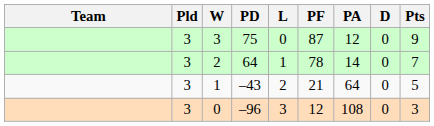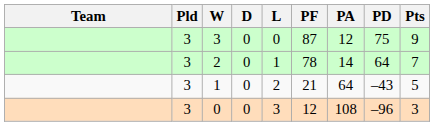columns swapped: D <-> PD
